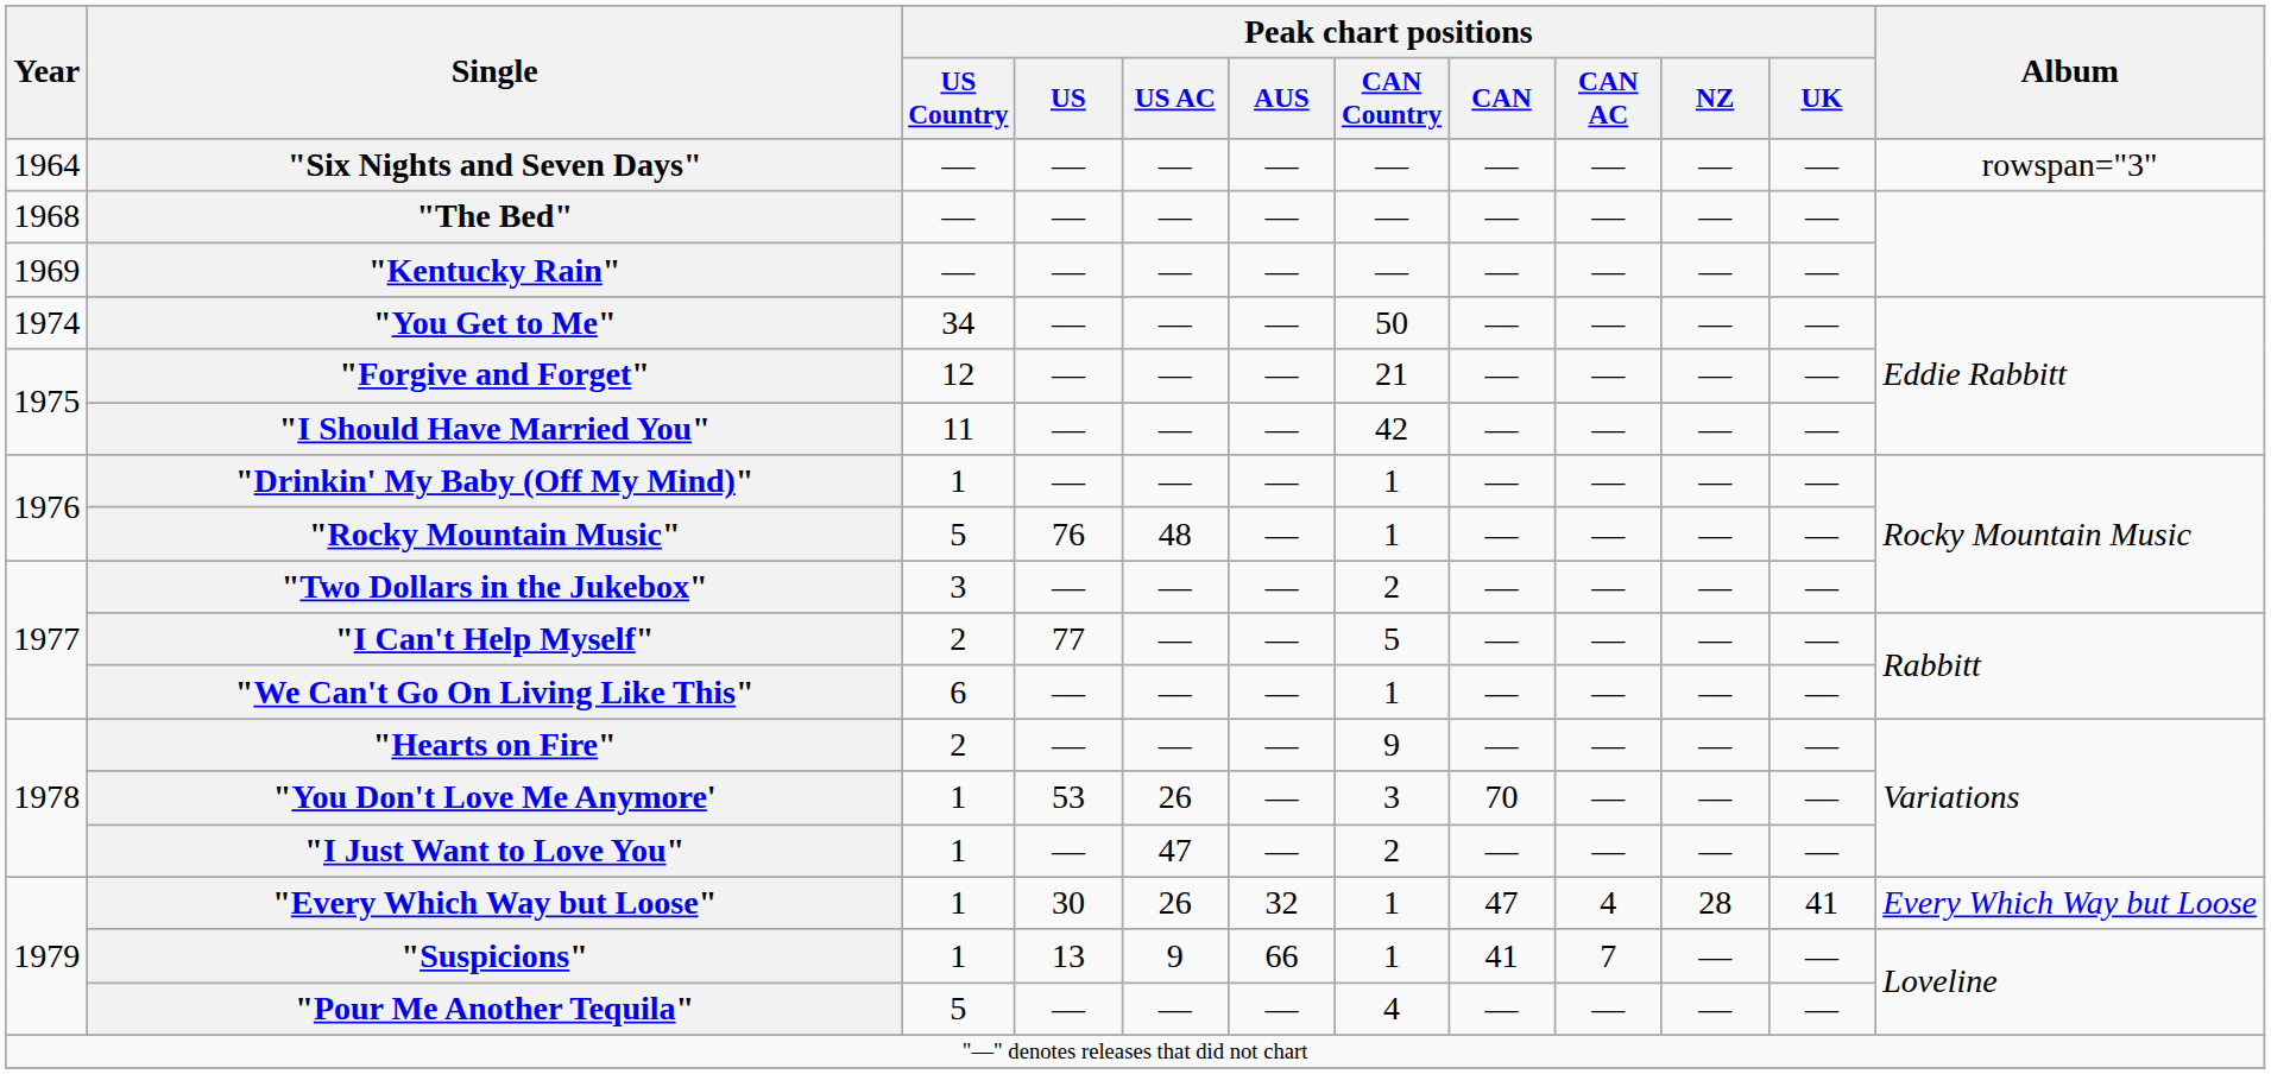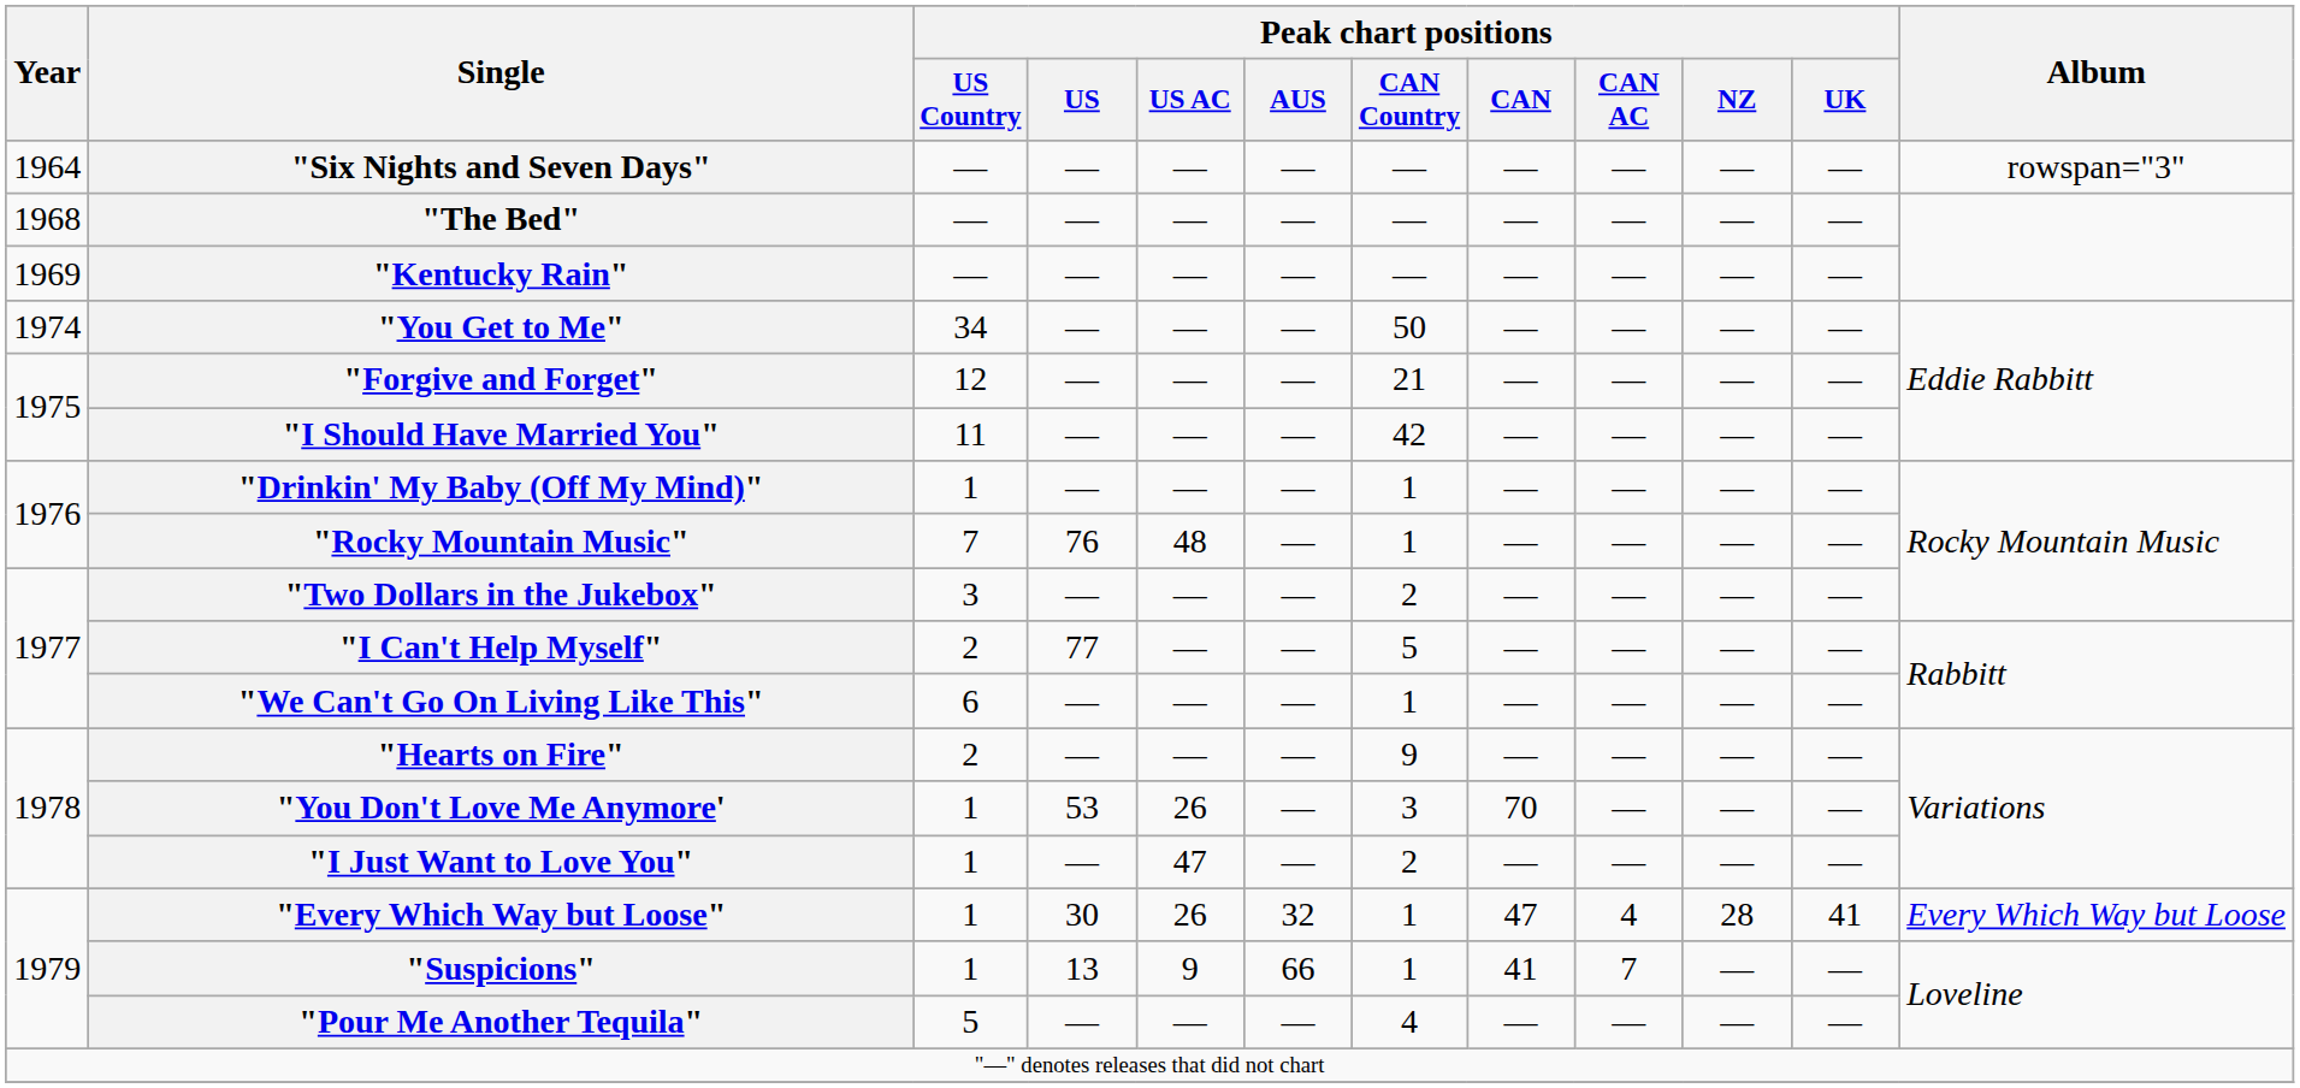"Rocky Mountain Music" | Peak chart positions / US Country: 5 -> 7
